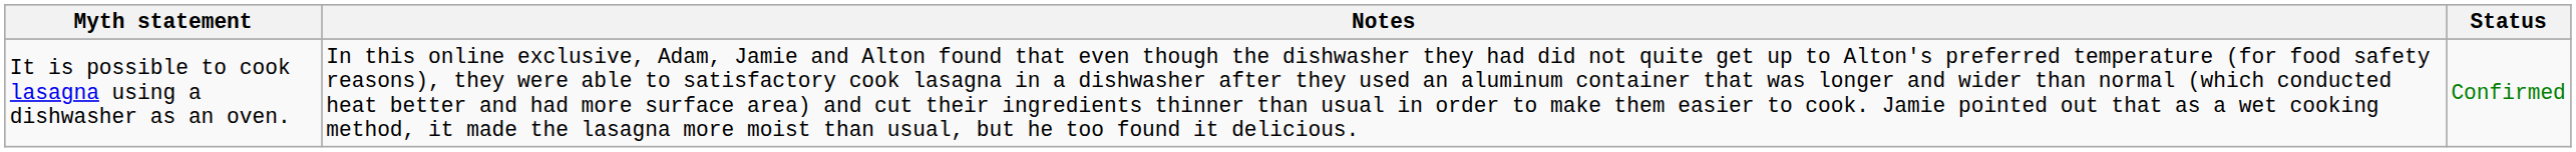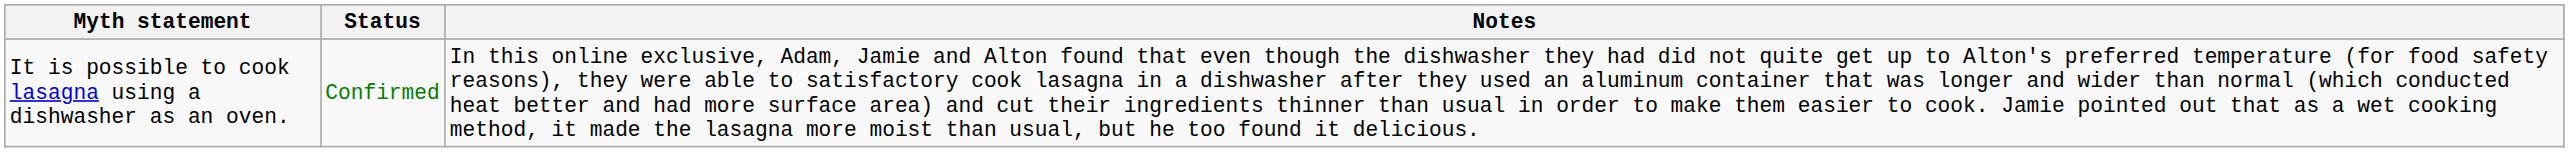columns swapped: Status <-> Notes
